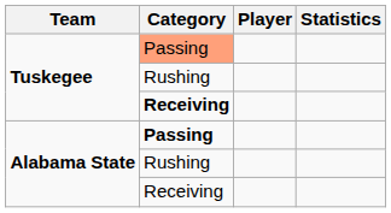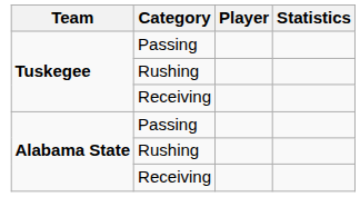Tuskegee / Passing | Category: lightsalmon background -> no background
Tuskegee / Receiving | Category: bold -> normal
Alabama State / Passing | Category: bold -> normal
